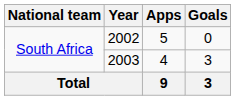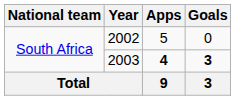2003 | Apps: normal -> bold
2003 | Goals: normal -> bold
